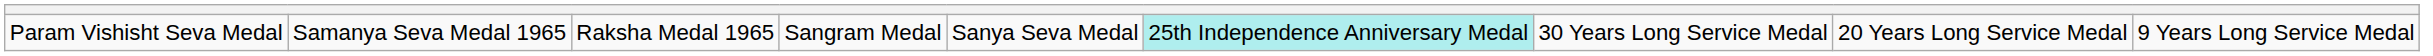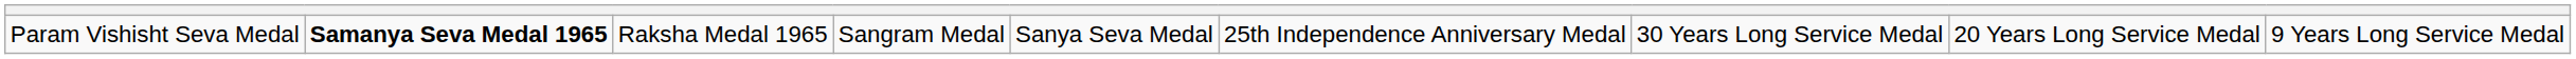Param Vishisht Seva Medal | column 2: normal -> bold
Param Vishisht Seva Medal | column 6: paleturquoise background -> no background
